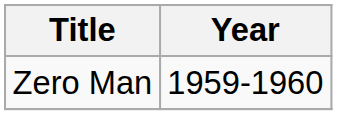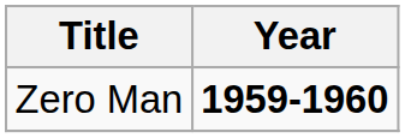Zero Man | Year: normal -> bold
